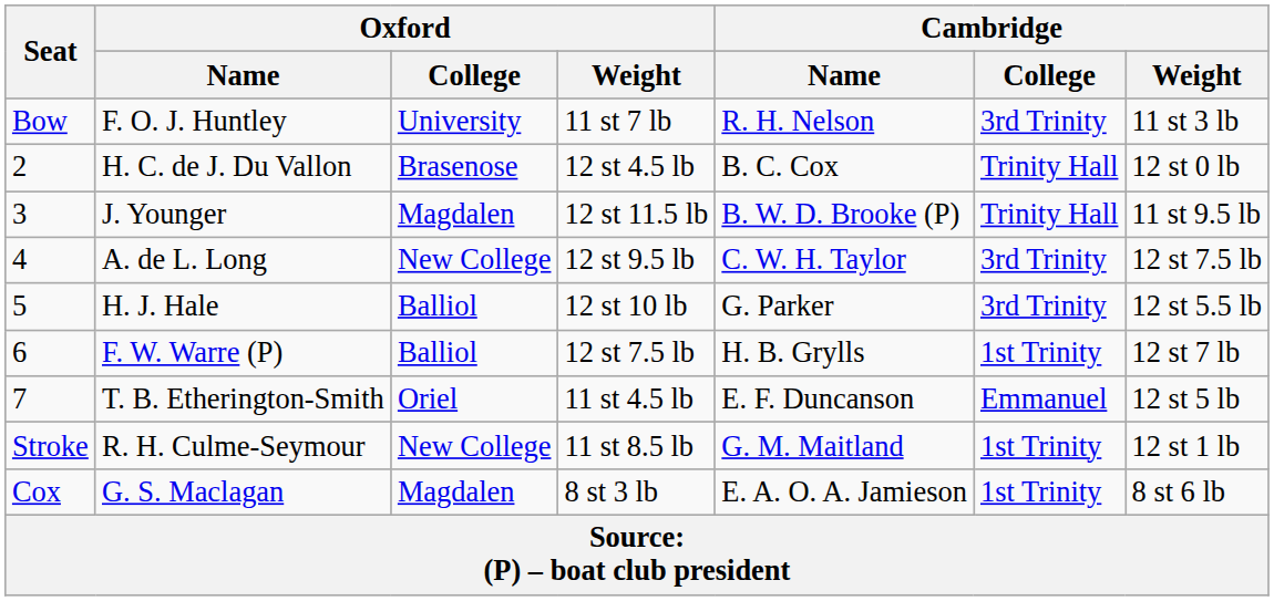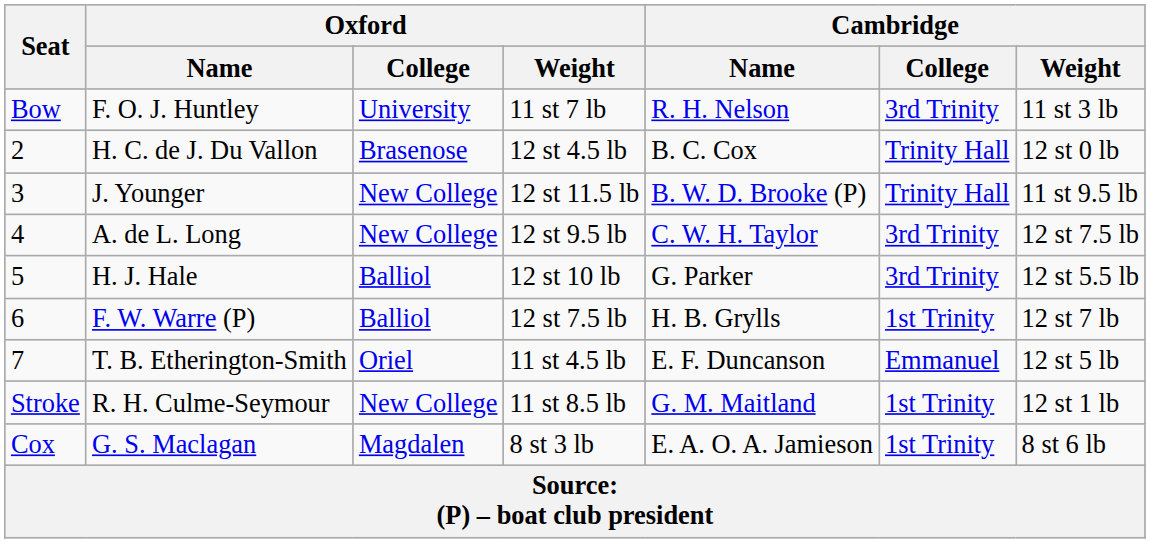J. Younger | Oxford / College: Magdalen -> New College
